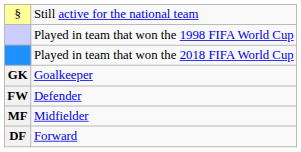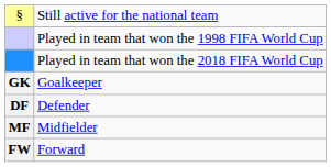Defender | column 1: FW -> DF
Forward | column 1: DF -> FW
